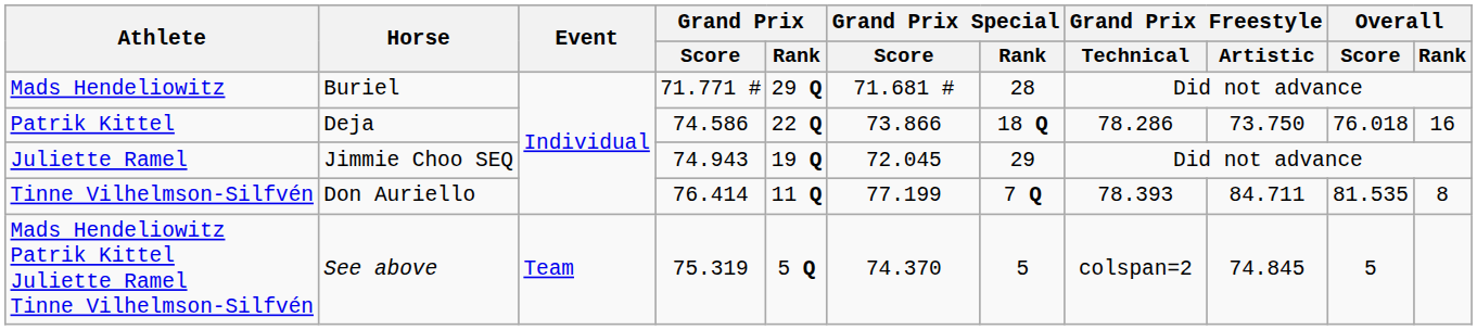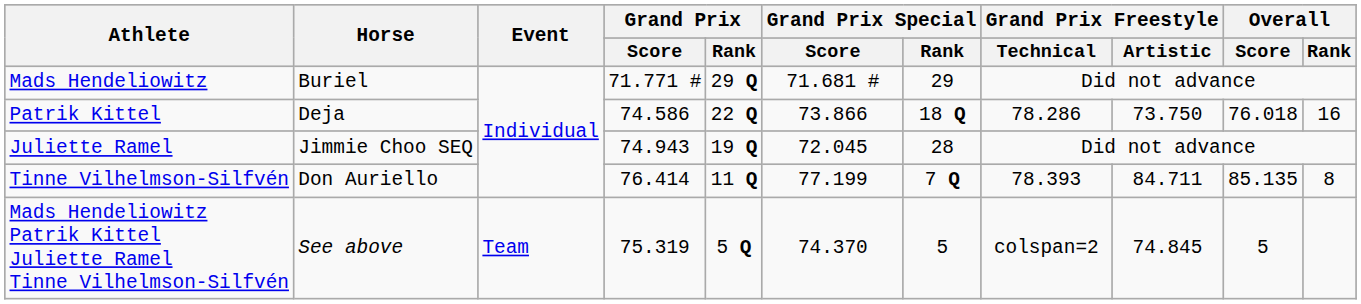Mads Hendeliowitz | Grand Prix Special / Rank: 28 -> 29
Juliette Ramel | Grand Prix Special / Rank: 29 -> 28
Tinne Vilhelmson-Silfvén | Overall / Score: 81.535 -> 85.135
